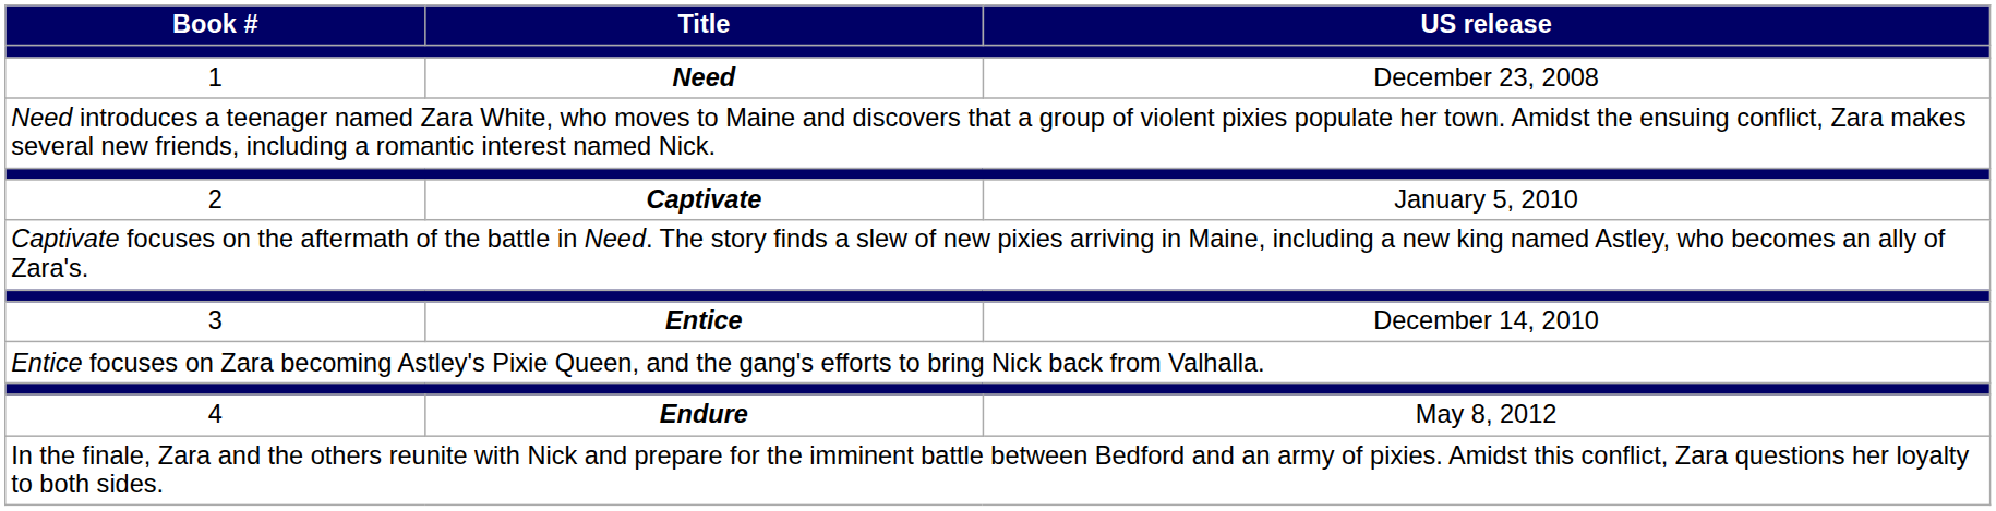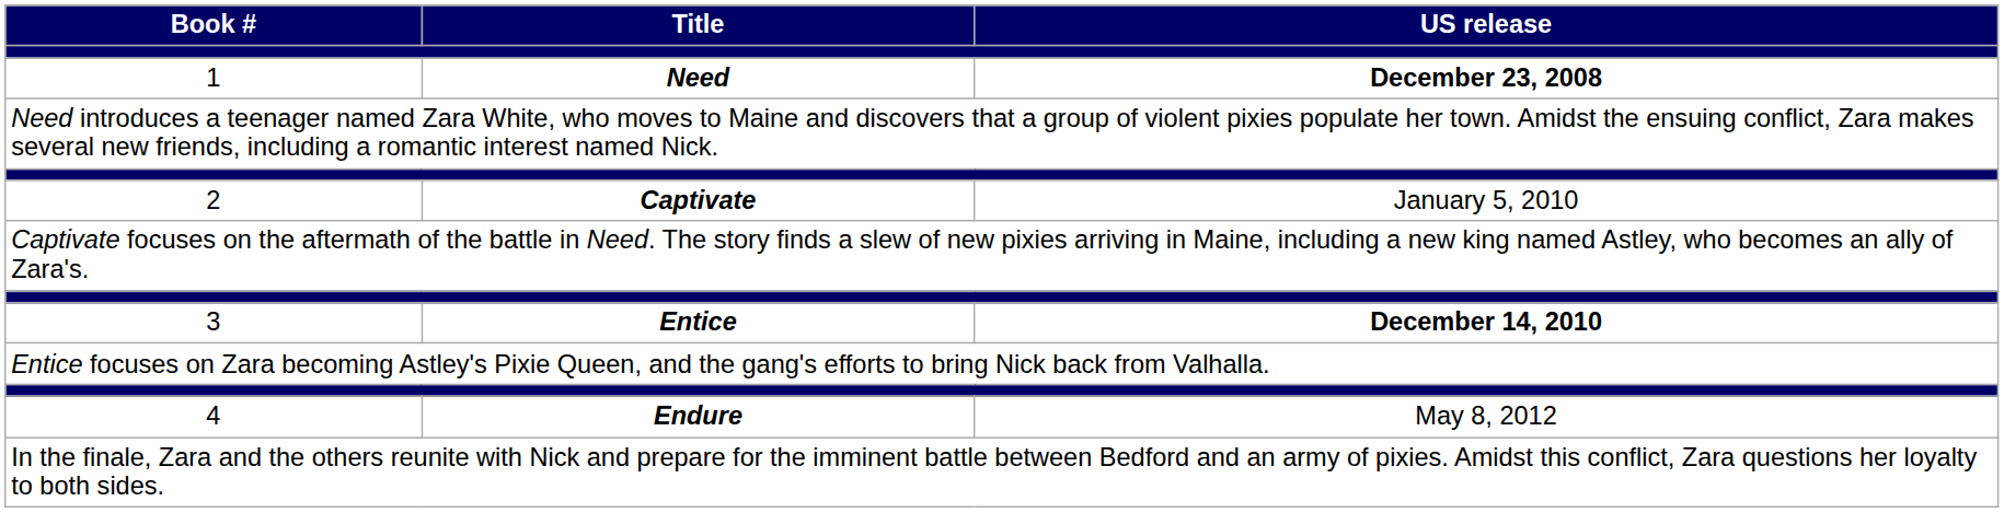1 | US release: normal -> bold
3 | US release: normal -> bold
